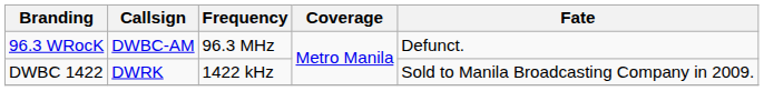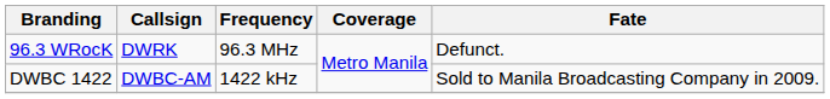96.3 WRocK | Callsign: DWBC-AM -> DWRK
DWBC 1422 | Callsign: DWRK -> DWBC-AM
